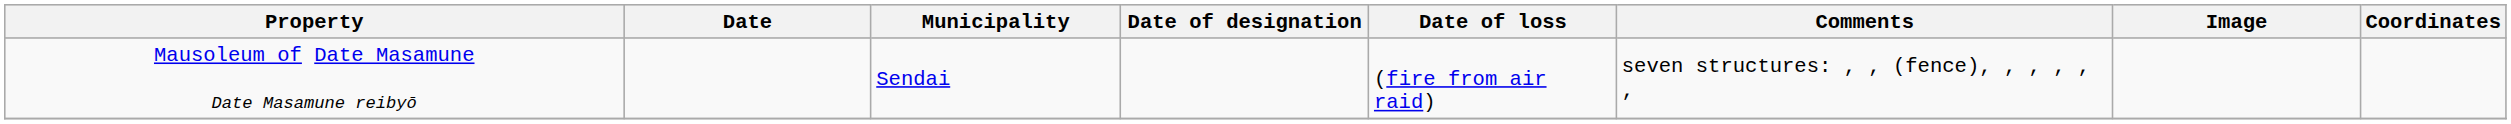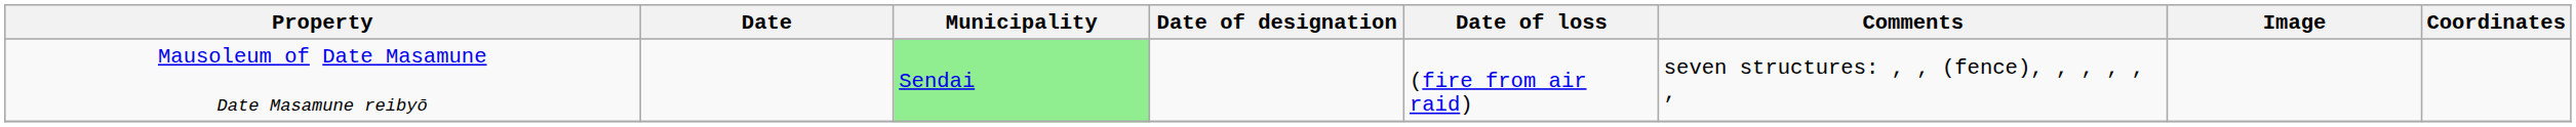Mausoleum of Date Masamune Date Masamune reibyō | Municipality: no background -> lightgreen background
